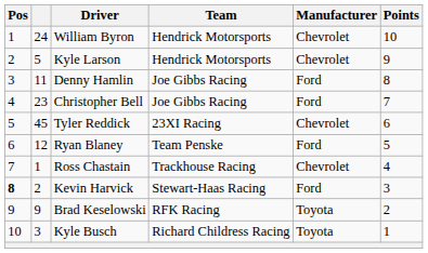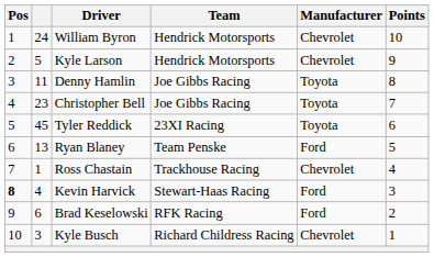Denny Hamlin | Manufacturer: Ford -> Toyota
Christopher Bell | Manufacturer: Ford -> Toyota
Tyler Reddick | Manufacturer: Chevrolet -> Toyota
Ryan Blaney | column 2: 12 -> 13
Kevin Harvick | column 2: 2 -> 4
Brad Keselowski | column 2: 9 -> 6
Brad Keselowski | Manufacturer: Toyota -> Ford
Kyle Busch | Manufacturer: Toyota -> Chevrolet
